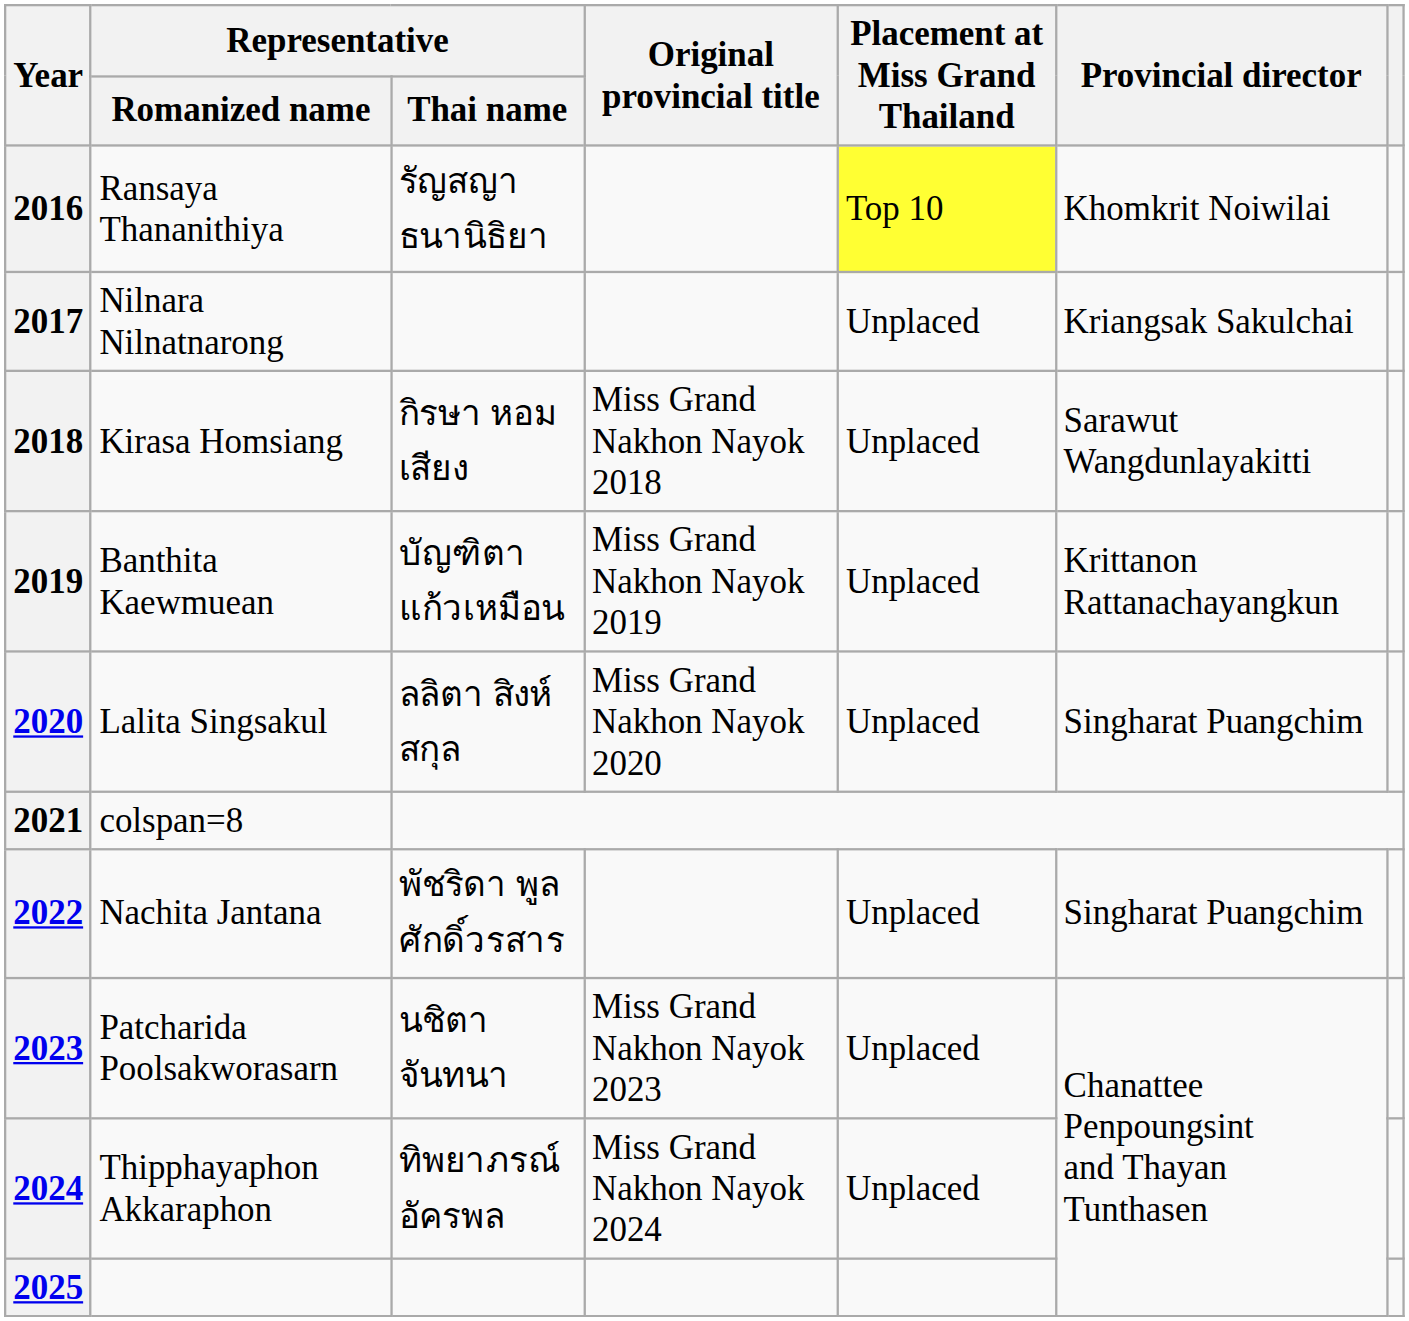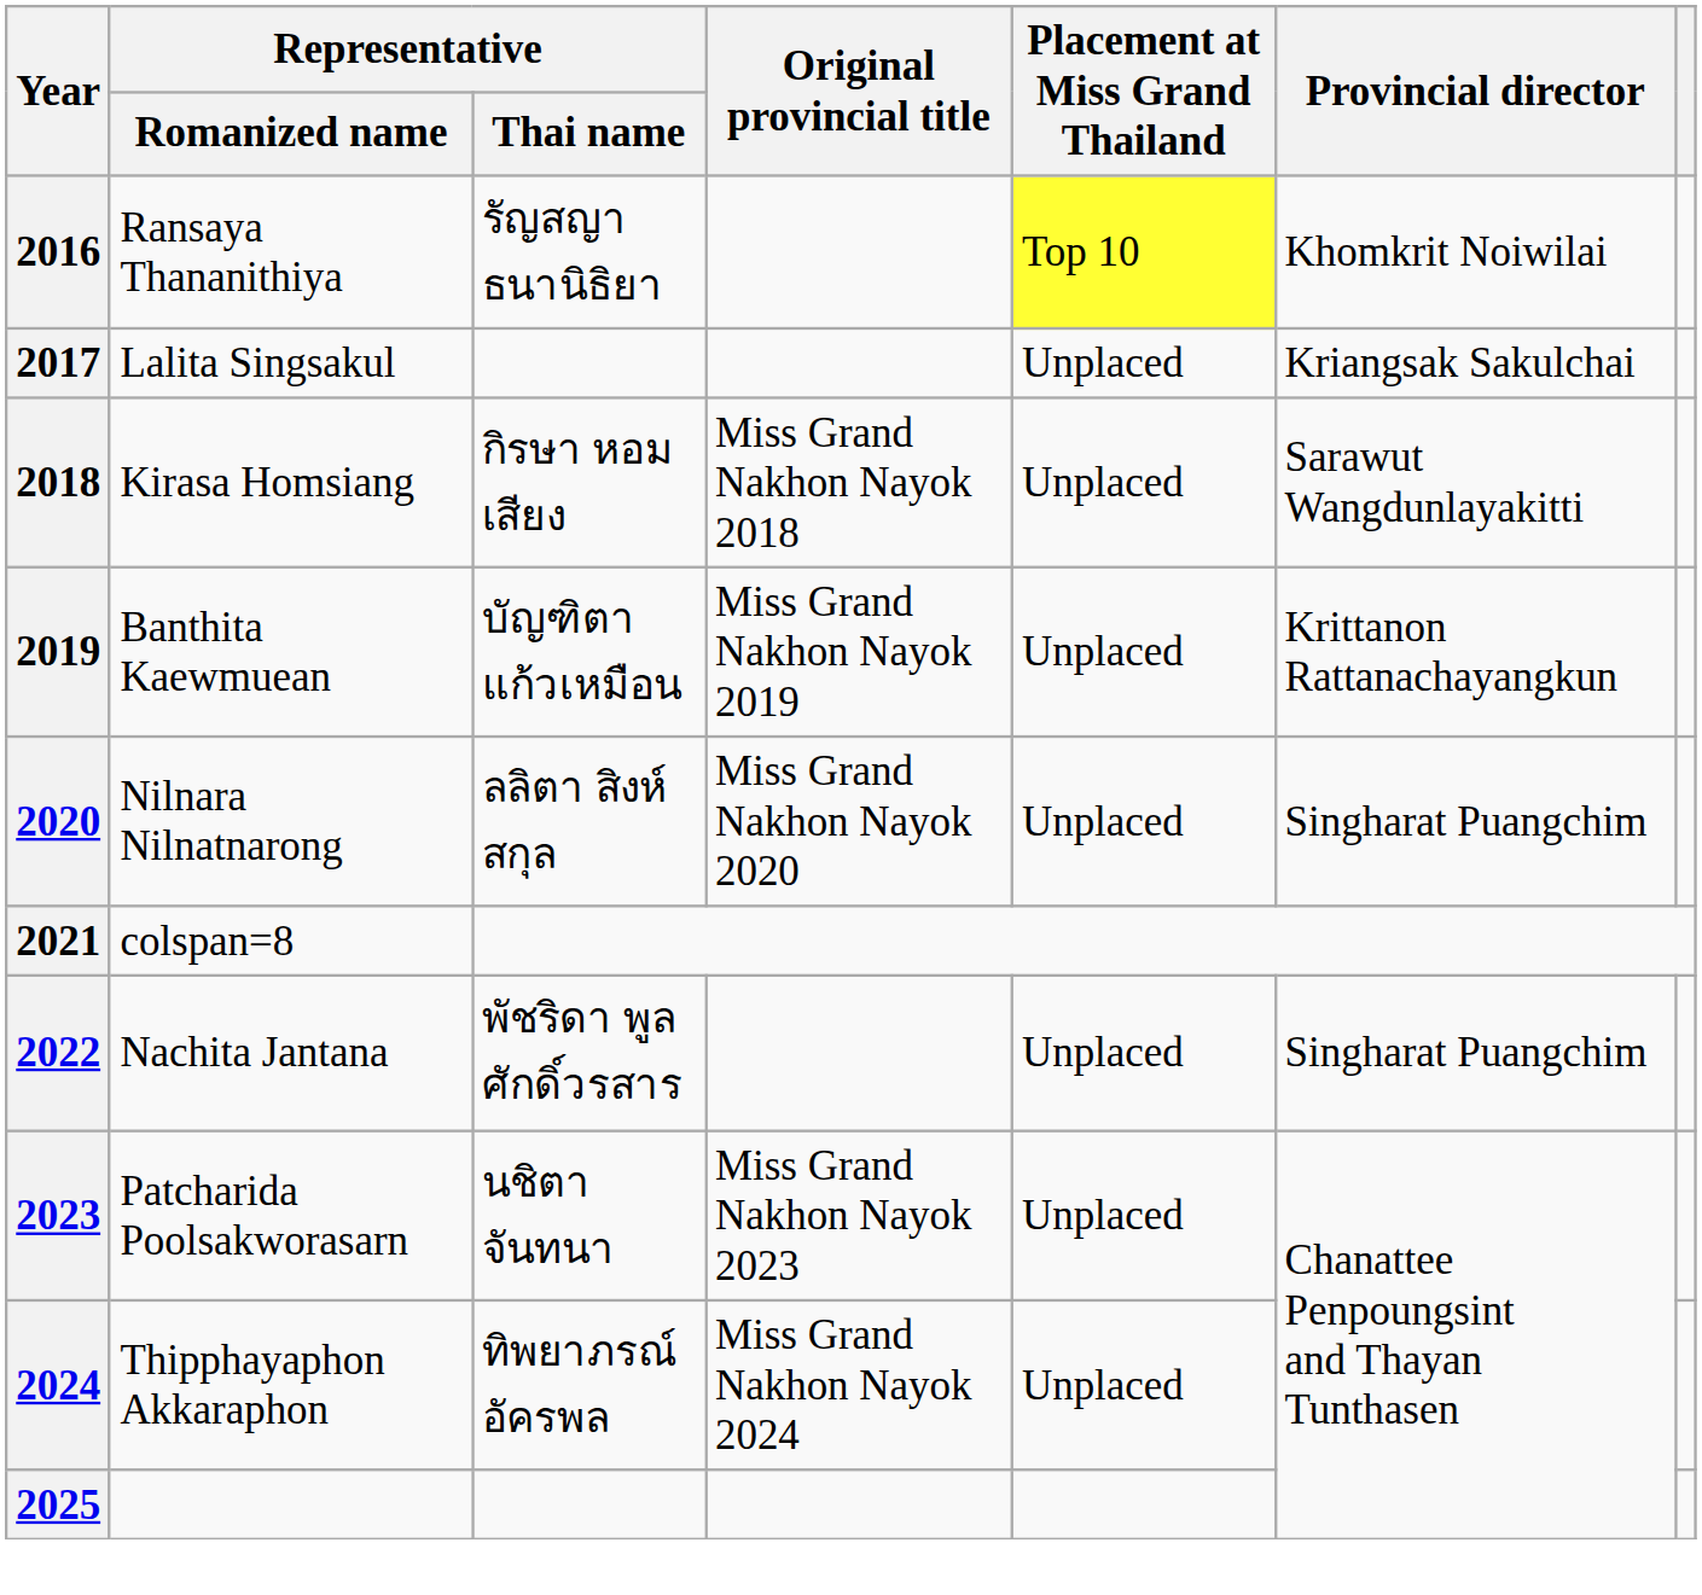2017 | Representative / Romanized name: Nilnara Nilnatnarong -> Lalita Singsakul
2020 | Representative / Romanized name: Lalita Singsakul -> Nilnara Nilnatnarong
